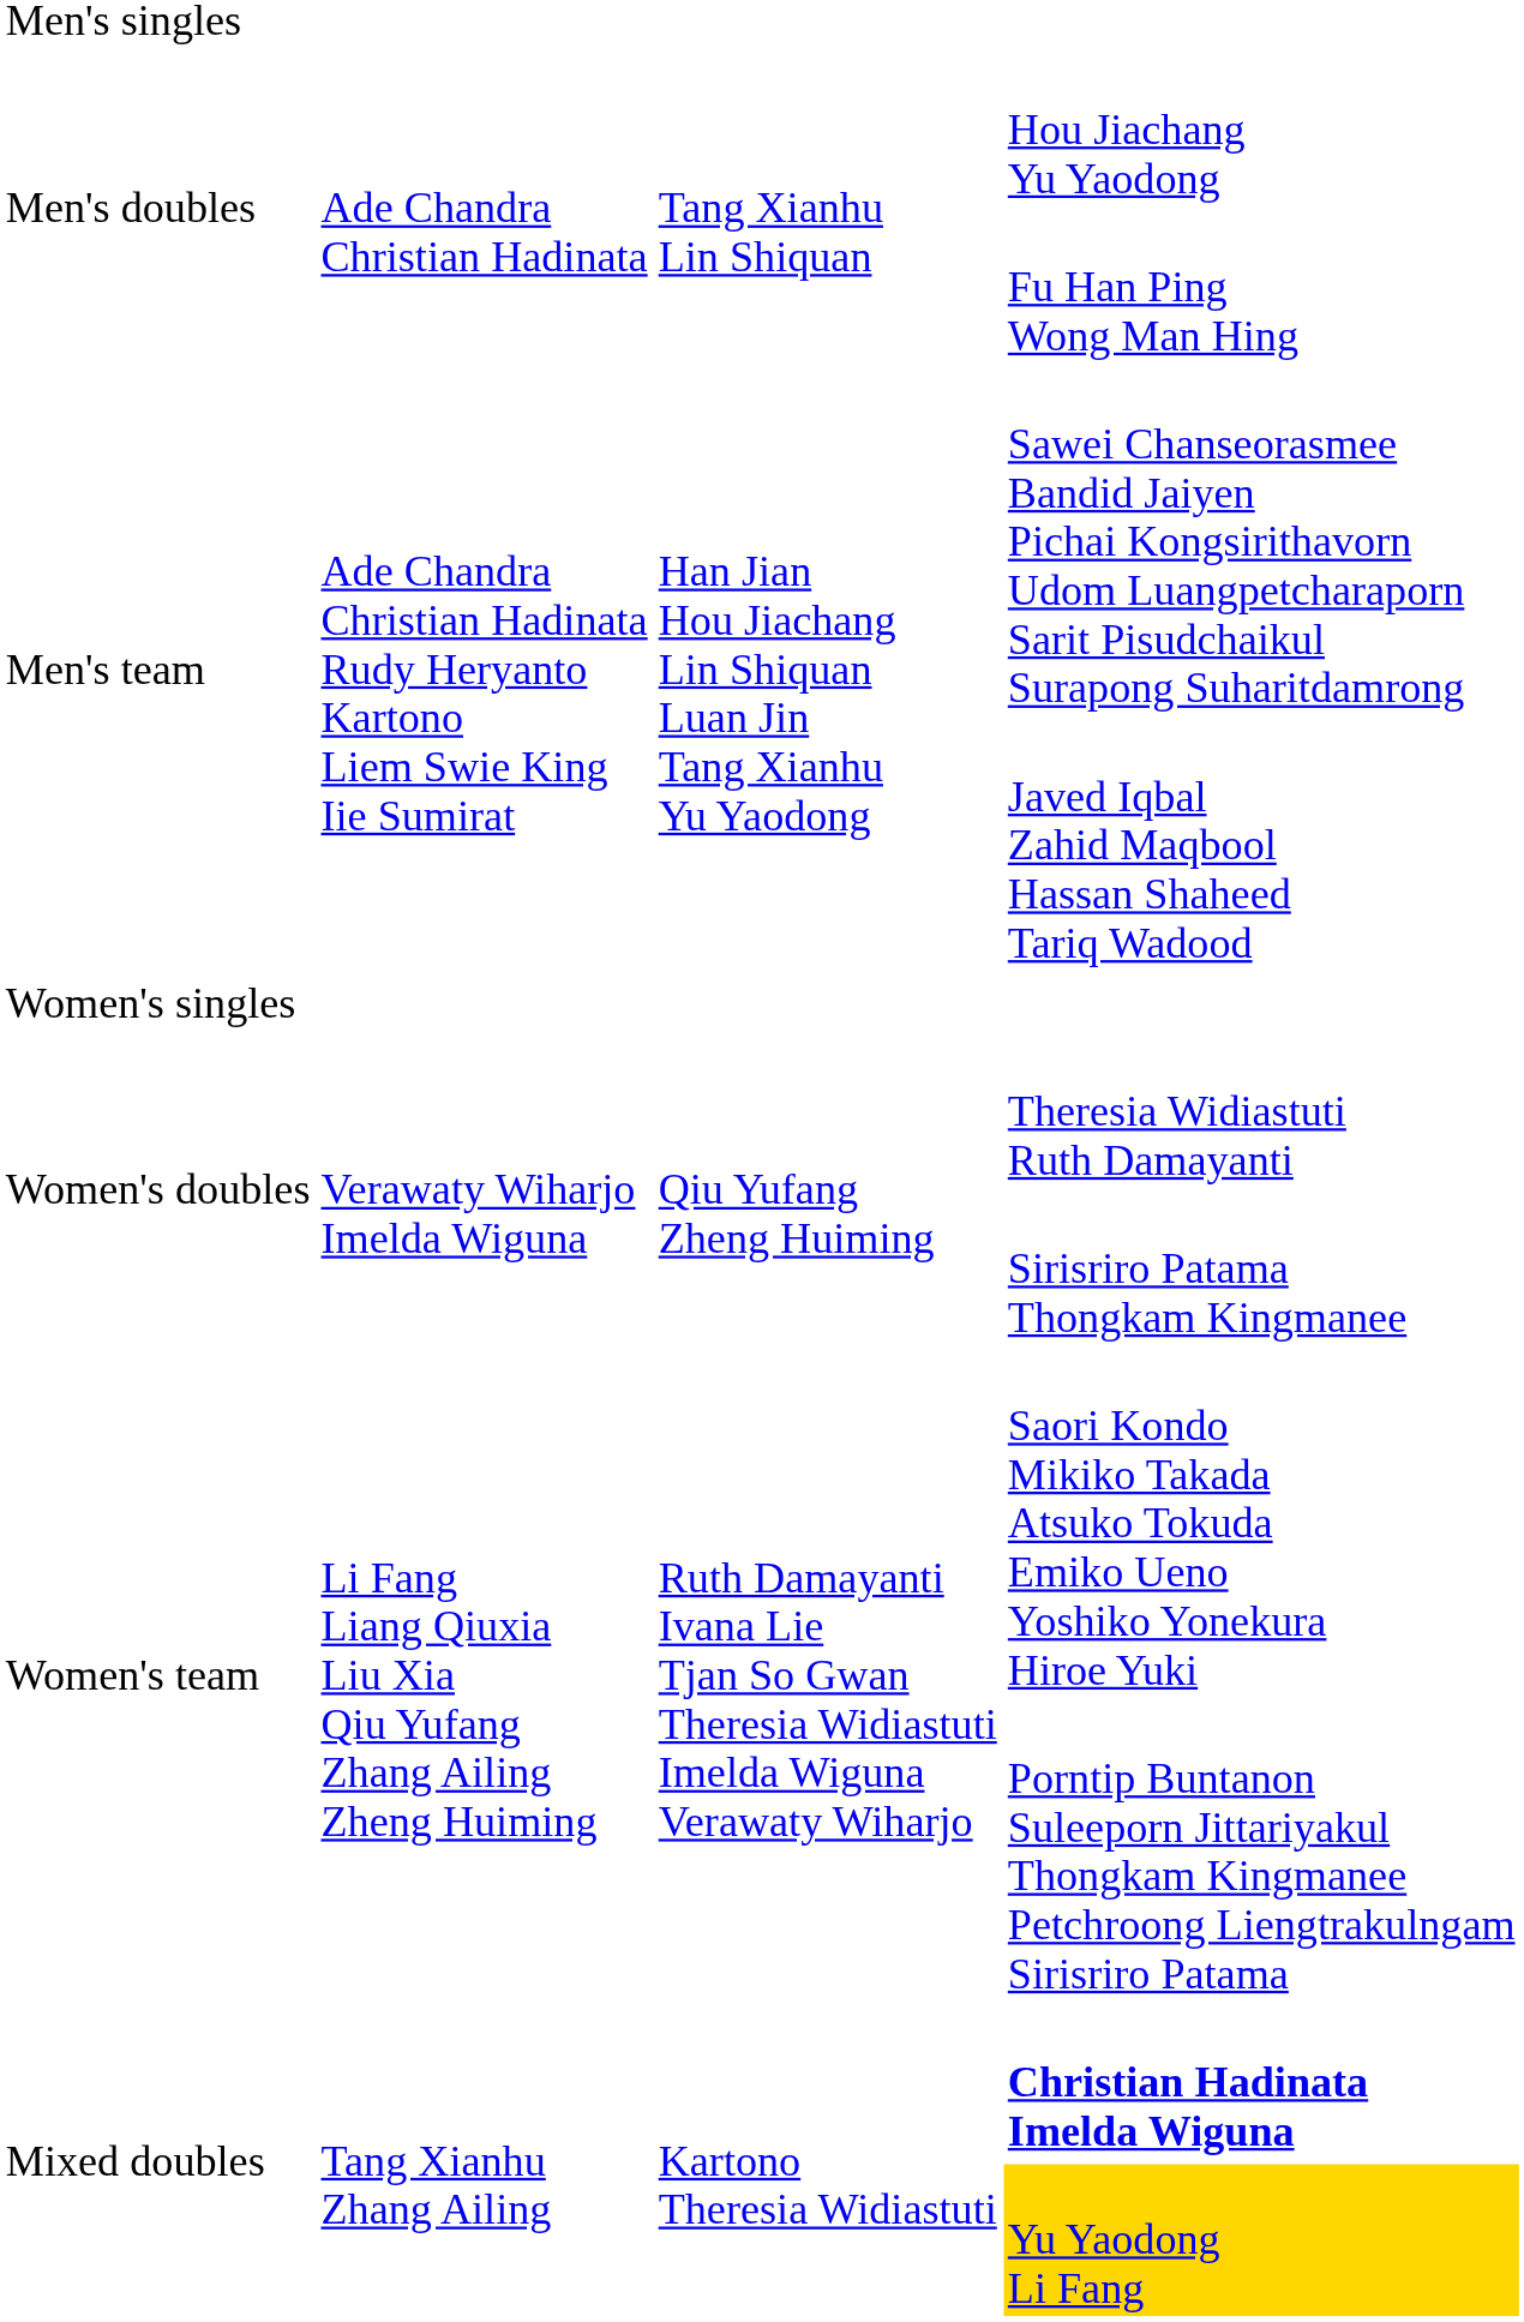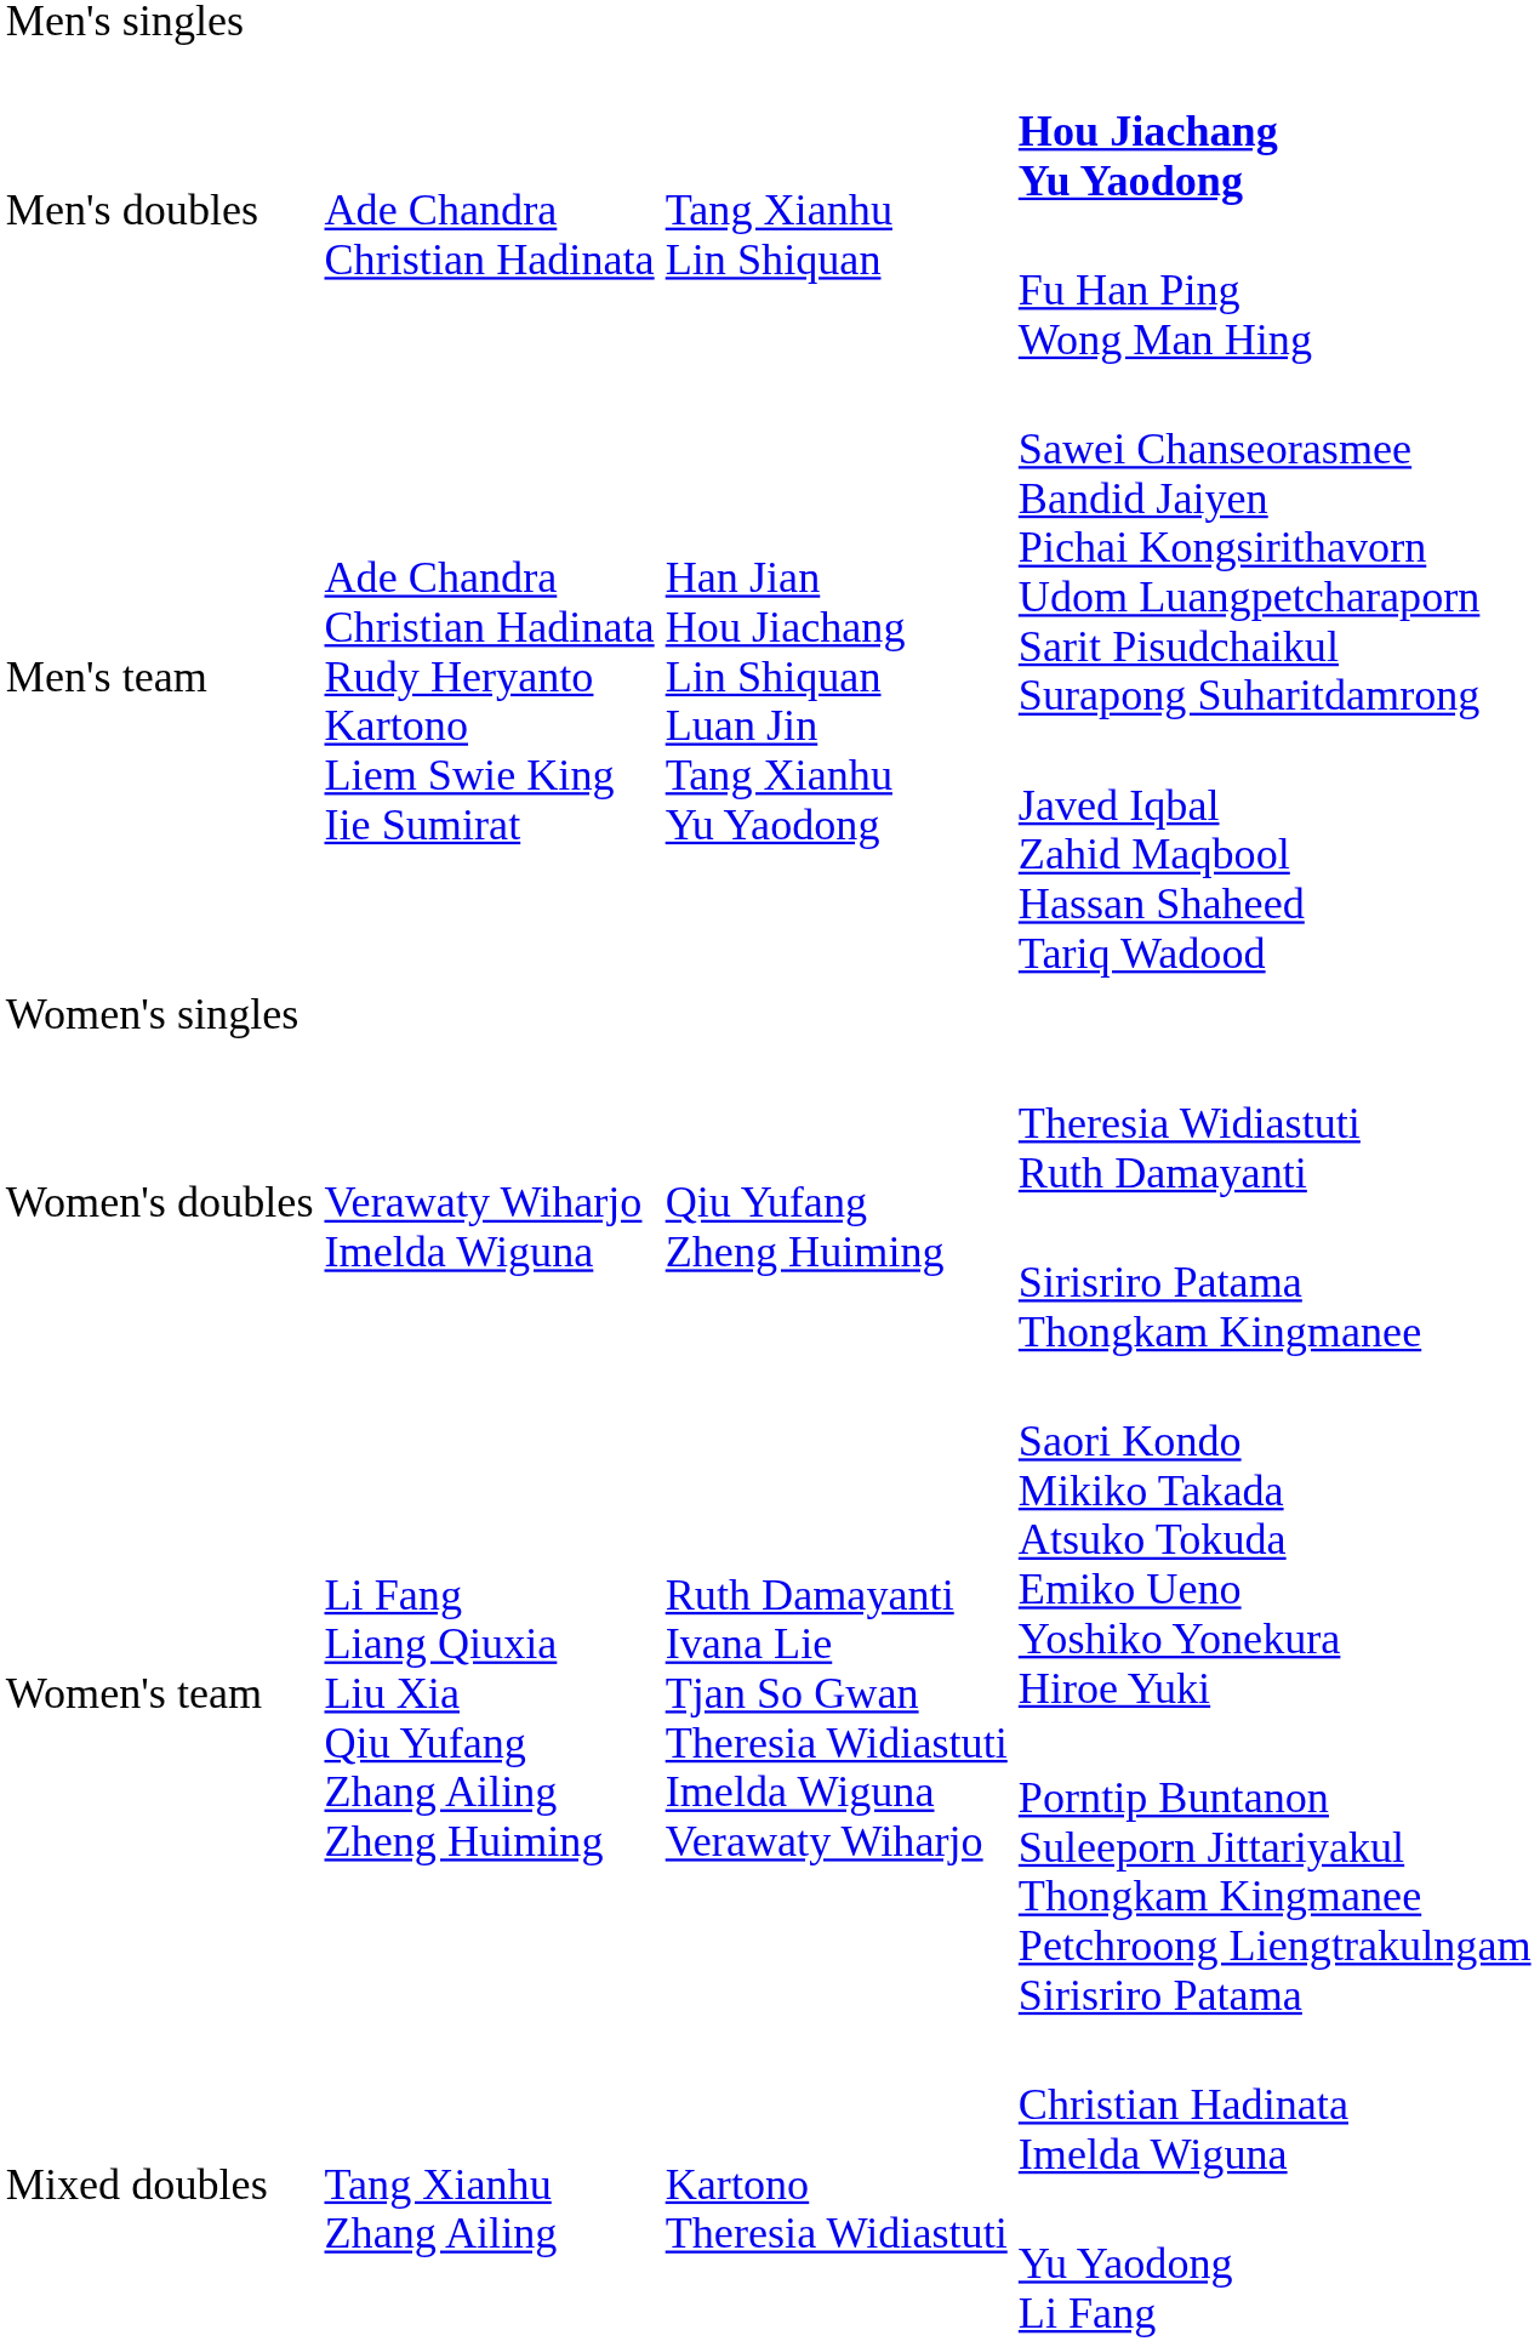Hou Jiachang Yu Yaodong | column 4: normal -> bold
Christian Hadinata Imelda Wiguna | column 4: bold -> normal
Yu Yaodong Li Fang | column 4: gold background -> no background
